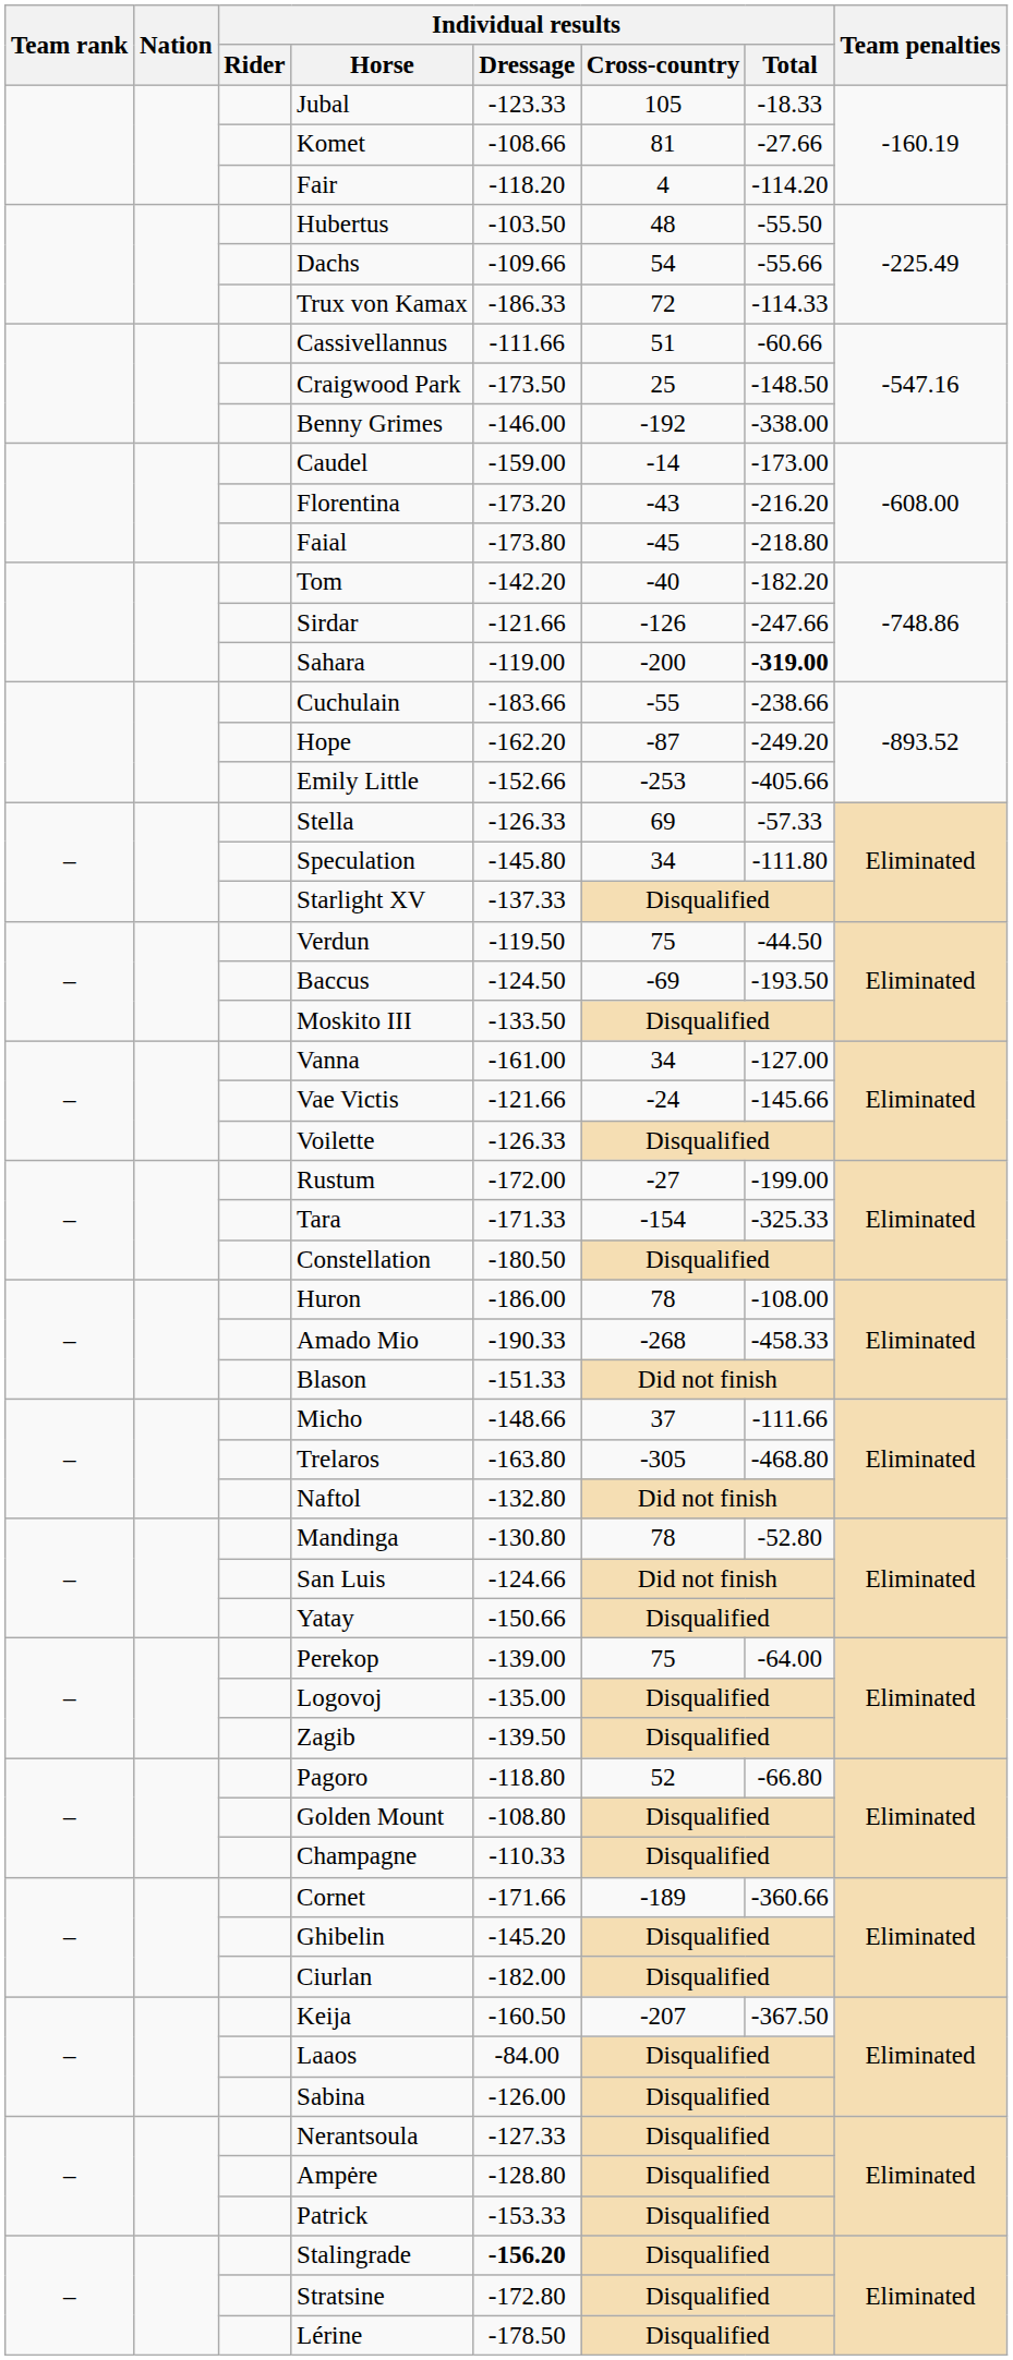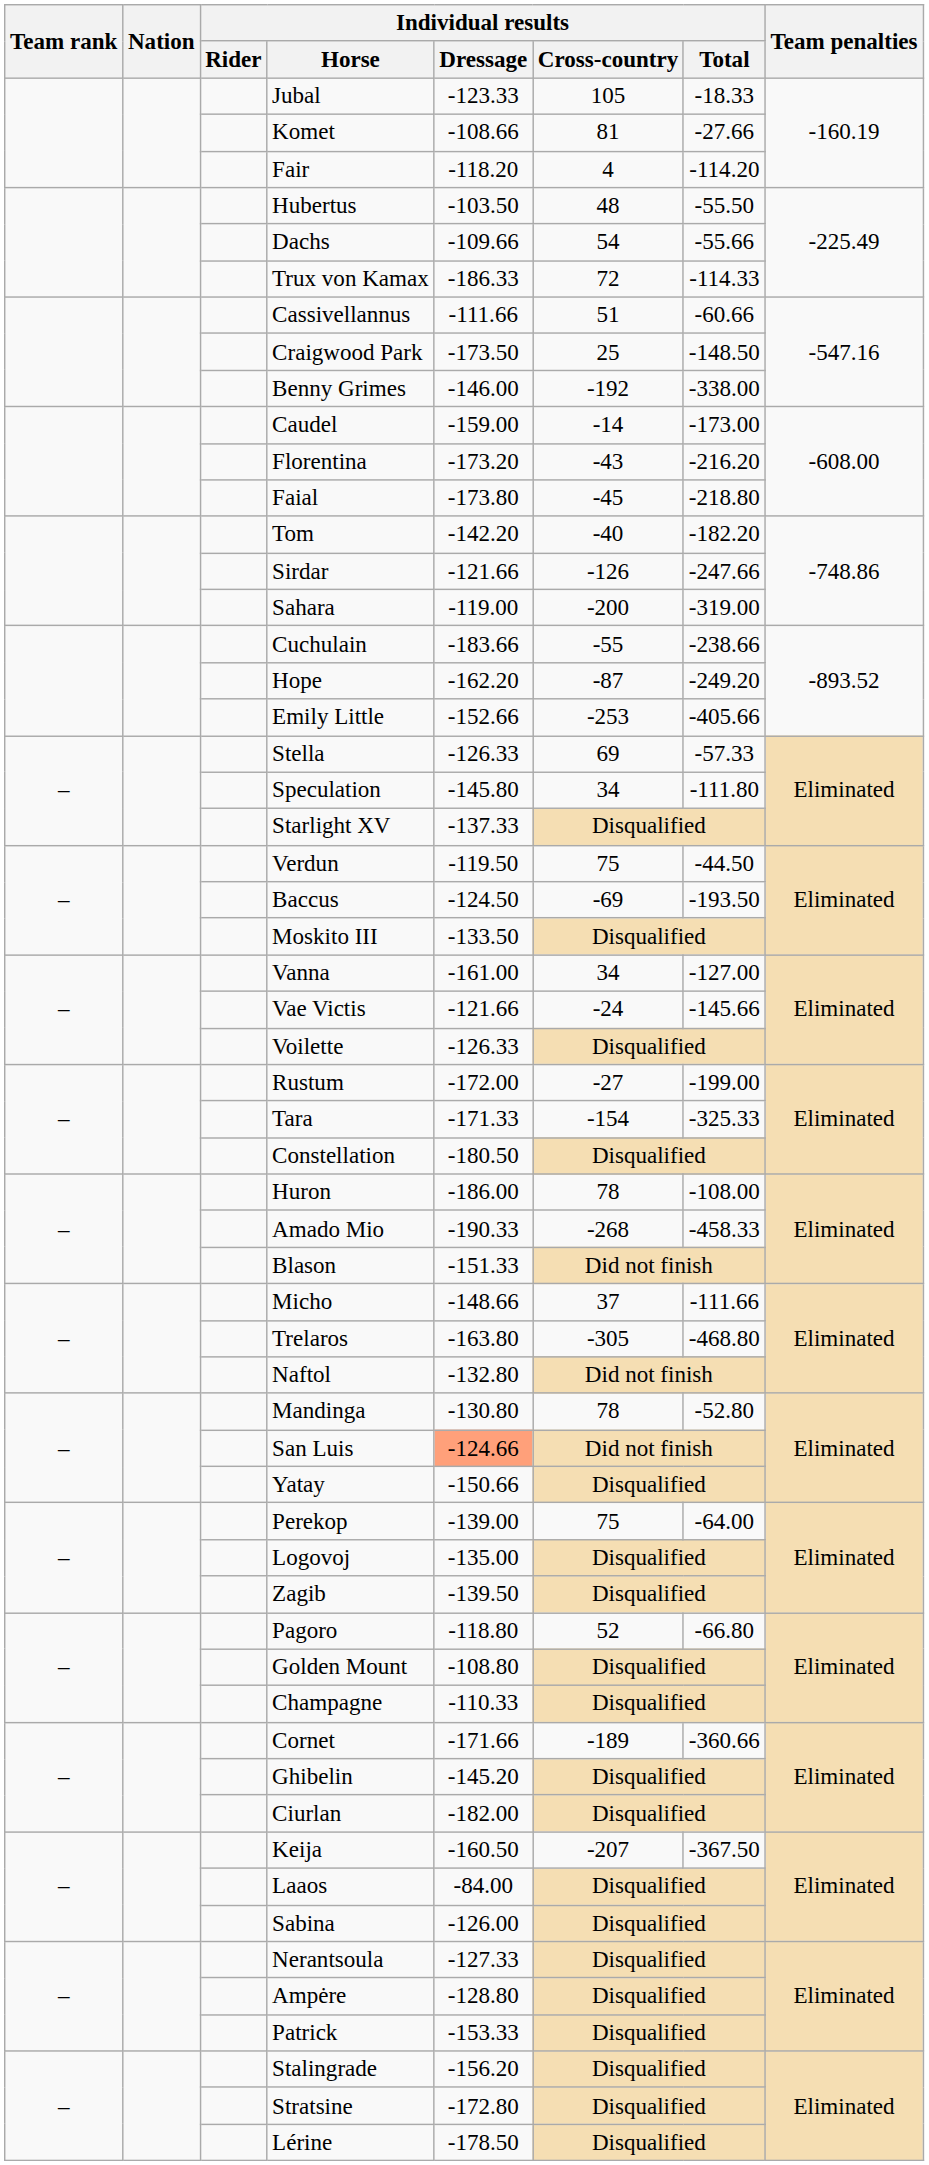Sahara | Individual results / Total: bold -> normal
San Luis | Individual results / Dressage: no background -> lightsalmon background
Stalingrade | Individual results / Dressage: bold -> normal
